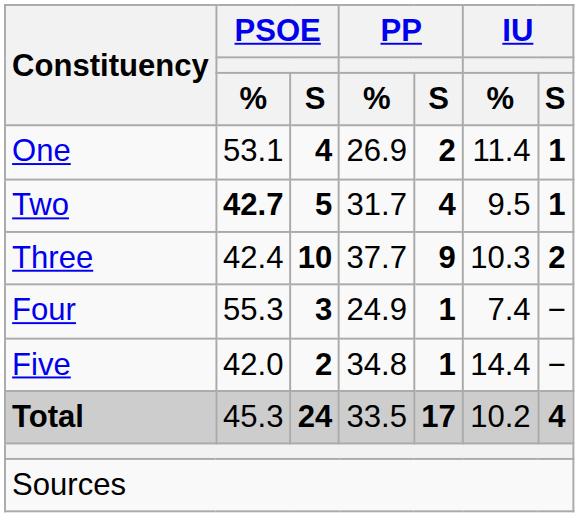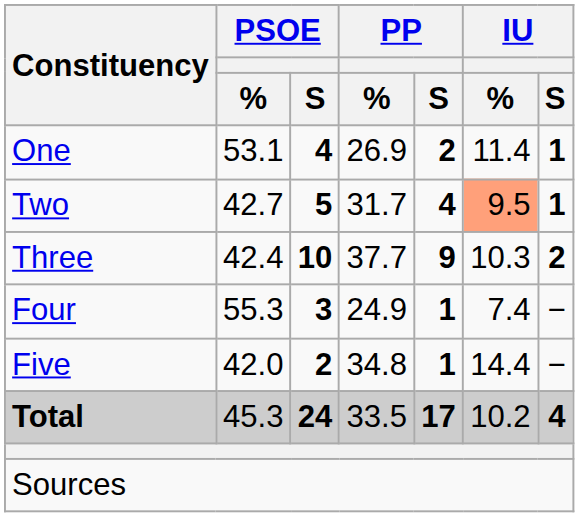Two | PSOE / %: bold -> normal
Two | IU / %: no background -> lightsalmon background
